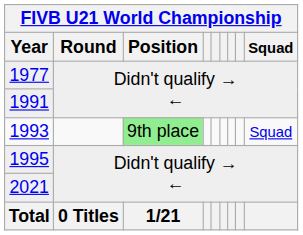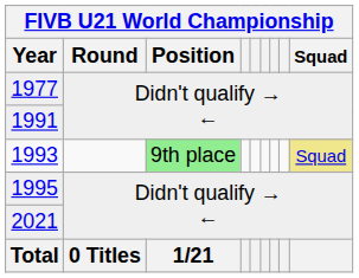1993 | FIVB U21 World Championship / Squad: no background -> khaki background
